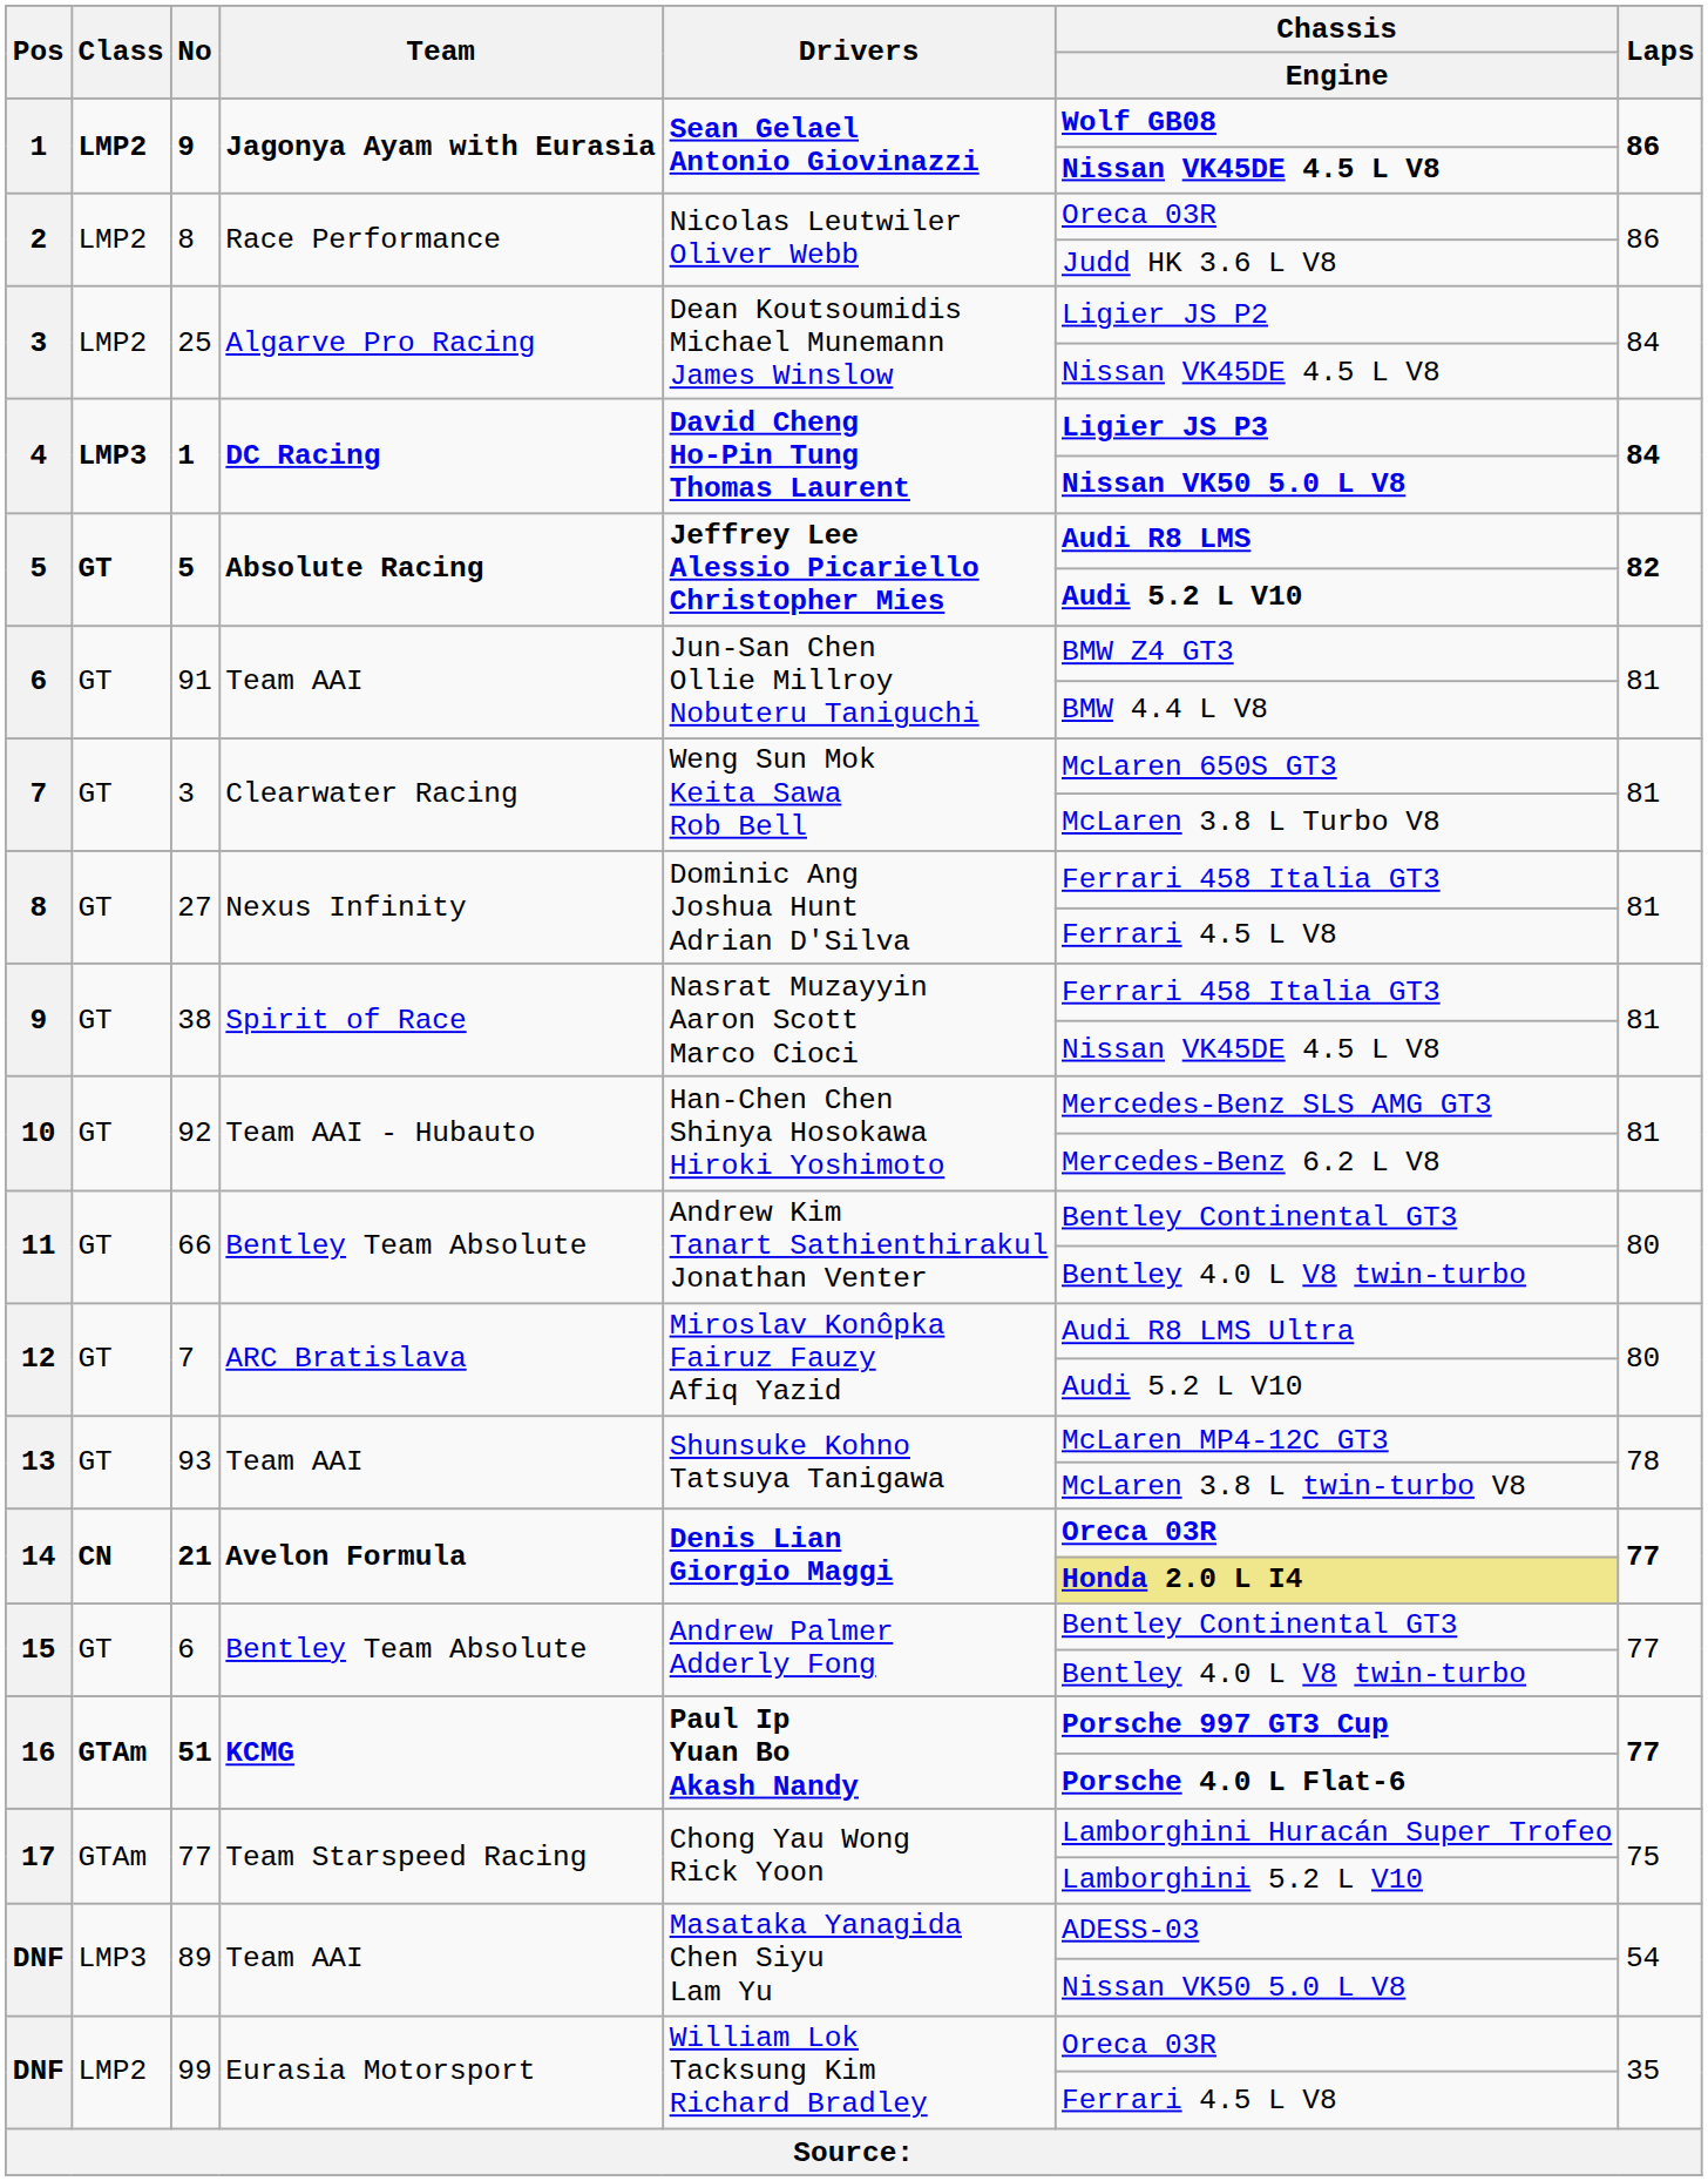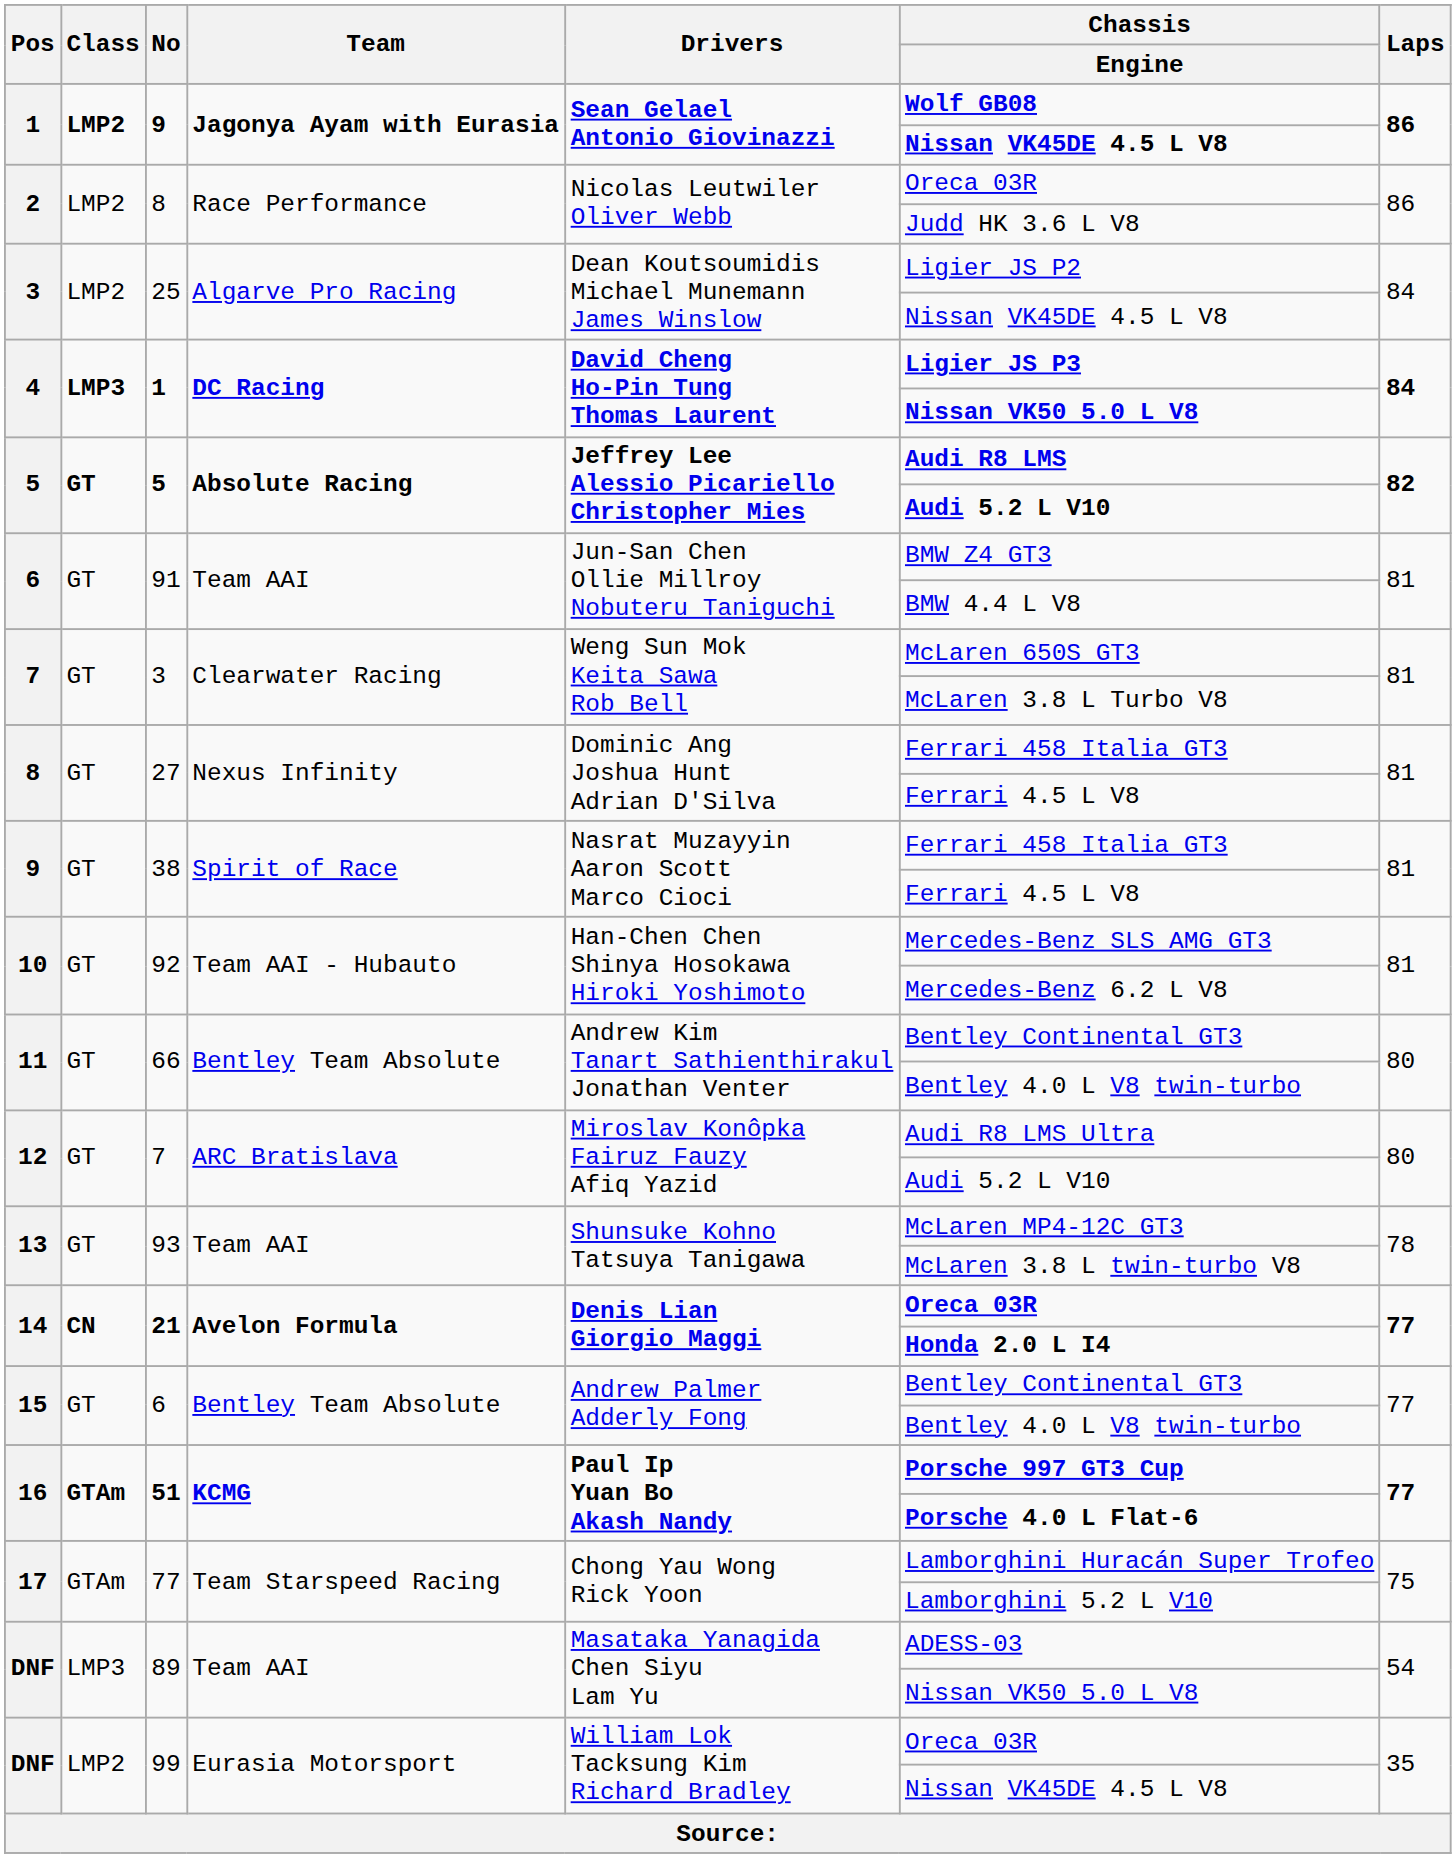row 20 | Chassis / Engine: Nissan VK45DE 4.5 L V8 -> Ferrari 4.5 L V8
row 30 | Chassis / Engine: khaki background -> no background
row 40 | Chassis / Engine: Ferrari 4.5 L V8 -> Nissan VK45DE 4.5 L V8
